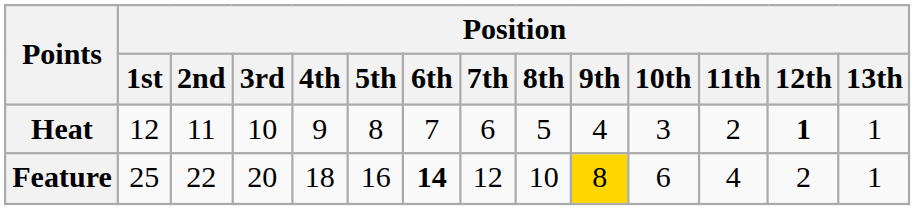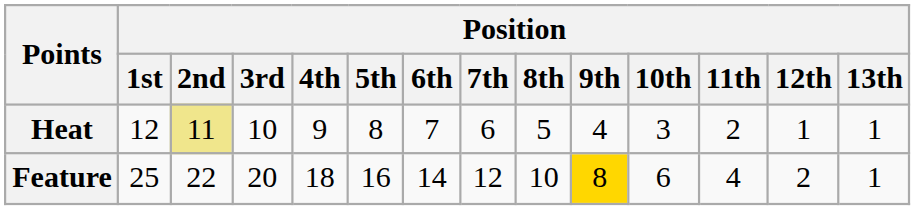Heat | Position / 2nd: no background -> khaki background
Heat | Position / 12th: bold -> normal
Feature | Position / 6th: bold -> normal
